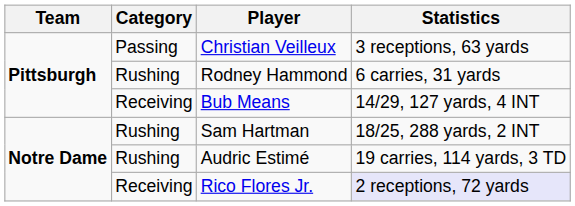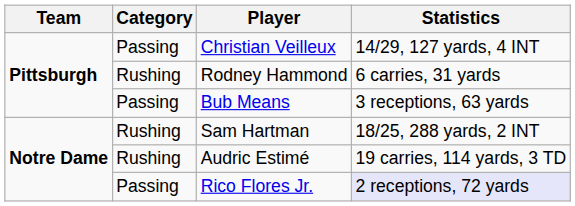Christian Veilleux | Statistics: 3 receptions, 63 yards -> 14/29, 127 yards, 4 INT
Bub Means | Category: Receiving -> Passing
Bub Means | Statistics: 14/29, 127 yards, 4 INT -> 3 receptions, 63 yards
Rico Flores Jr. | Category: Receiving -> Passing
